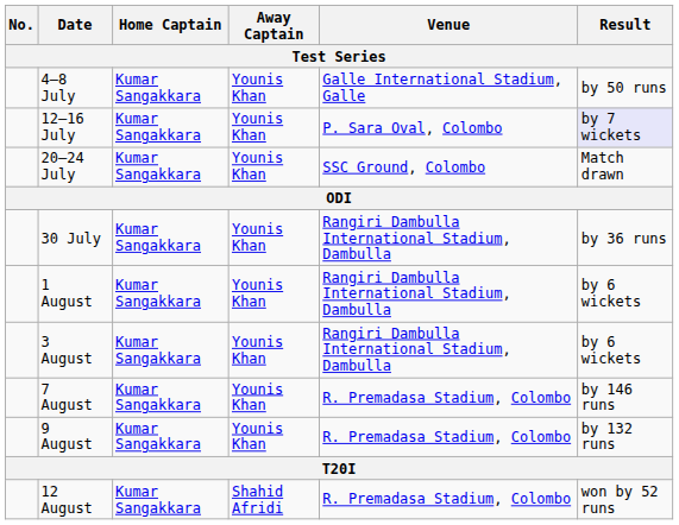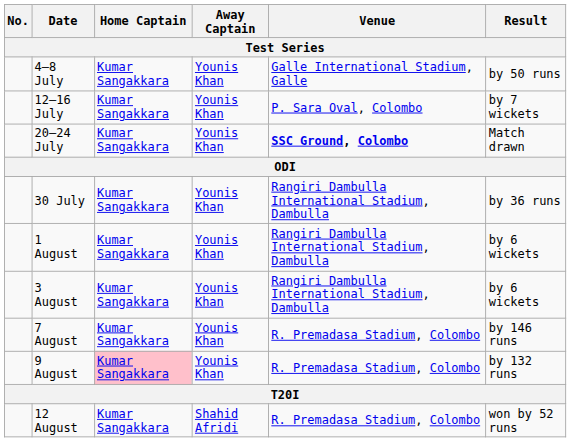12–16 July | Result: lavender background -> no background
20–24 July | Venue: normal -> bold
9 August | Home Captain: no background -> pink background
